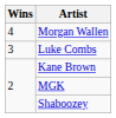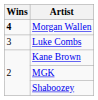Morgan Wallen | Wins: normal -> bold
